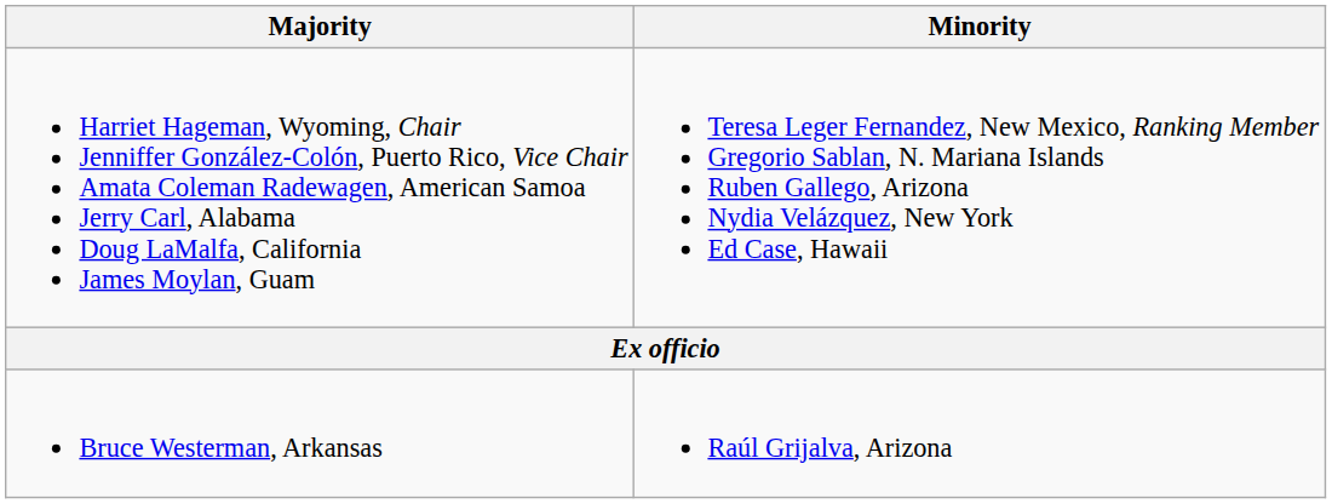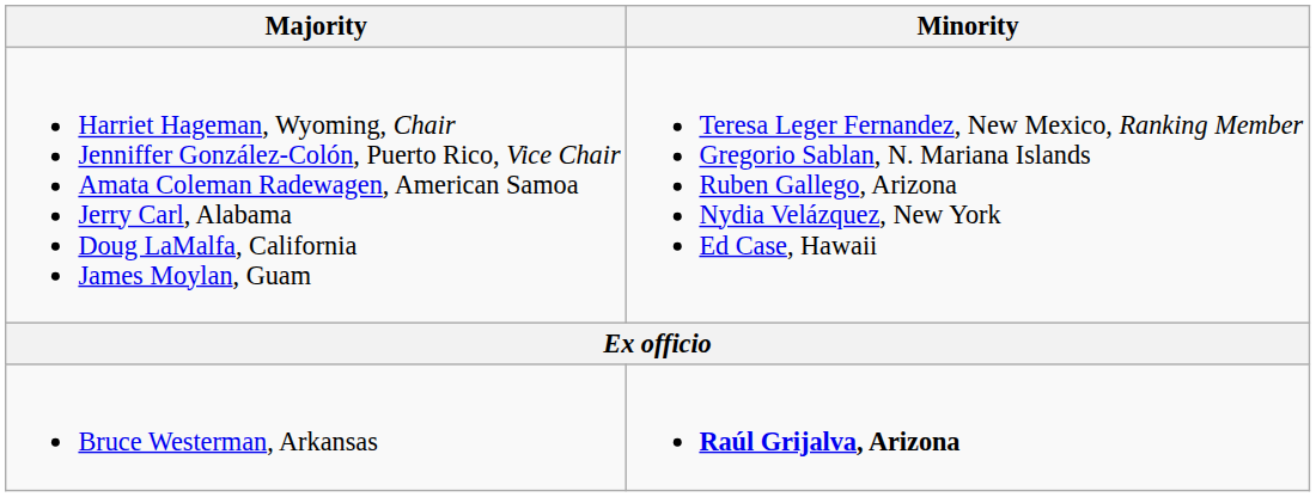Bruce Westerman, Arkansas | Minority: normal -> bold
